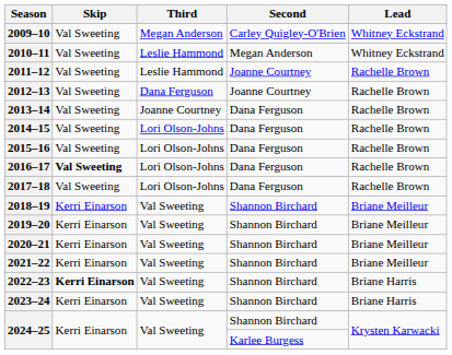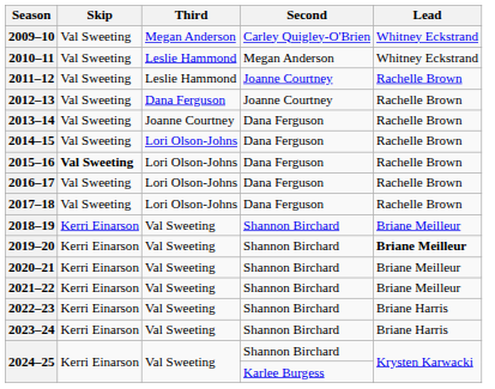2015–16 | Skip: normal -> bold
2016–17 | Skip: bold -> normal
2019–20 | Lead: normal -> bold
2022–23 | Skip: bold -> normal
